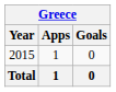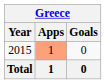2015 | Apps: no background -> lightsalmon background
